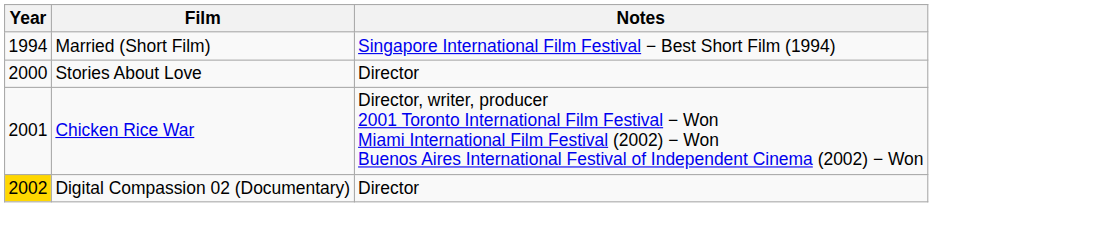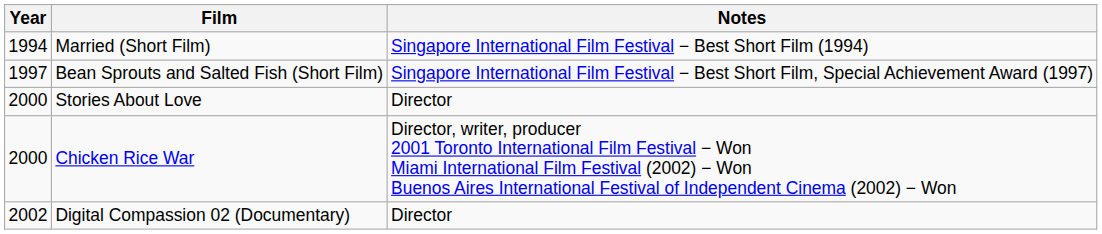+ row: 1997 | Bean Sprouts and Salted Fish (Short Film) | Singapore International Film Festival − Best Short Film, Special Achievement Award (1997)
Chicken Rice War | Year: 2001 -> 2000
Digital Compassion 02 (Documentary) | Year: gold background -> no background
